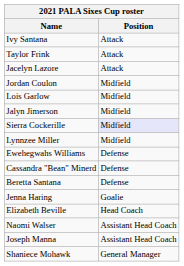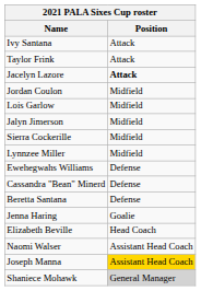Jacelyn Lazore | Position: normal -> bold
Sierra Cockerille | Position: lavender background -> no background
Joseph Manna | Position: no background -> gold background
Shaniece Mohawk | Position: no background -> lightgrey background
